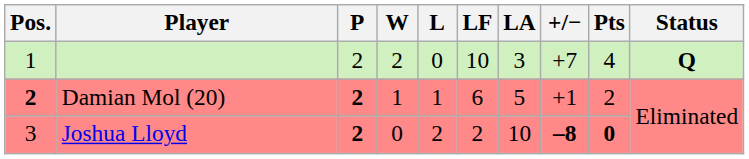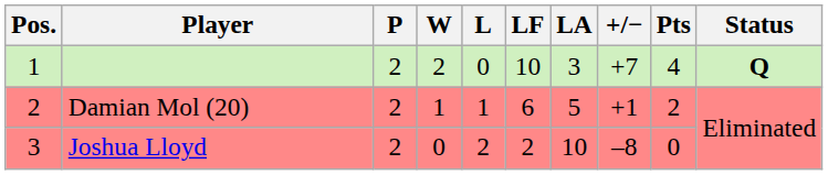Damian Mol (20) | Pos.: bold -> normal
Damian Mol (20) | P: bold -> normal
Joshua Lloyd | P: bold -> normal
Joshua Lloyd | +/−: bold -> normal
Joshua Lloyd | Pts: bold -> normal
